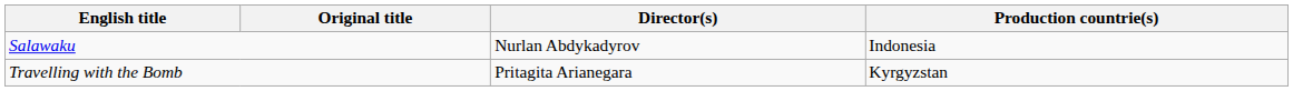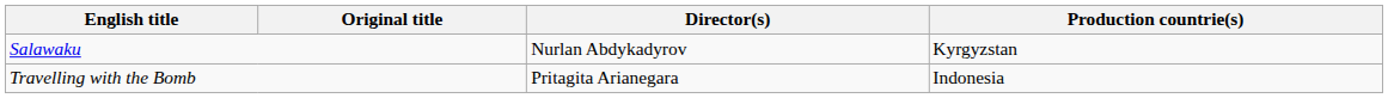Salawaku | Production countrie(s): Indonesia -> Kyrgyzstan
Travelling with the Bomb | Production countrie(s): Kyrgyzstan -> Indonesia
